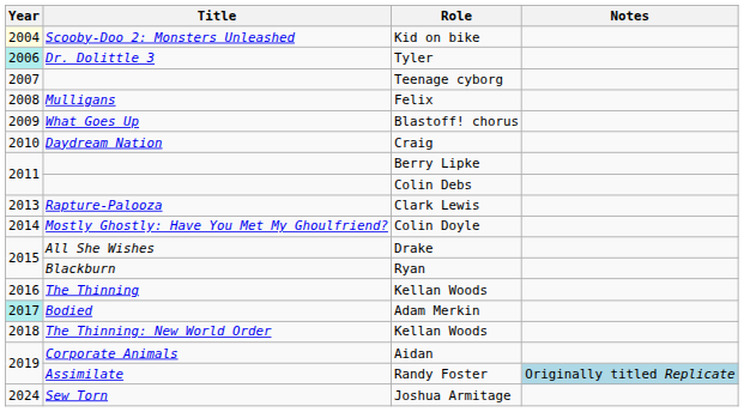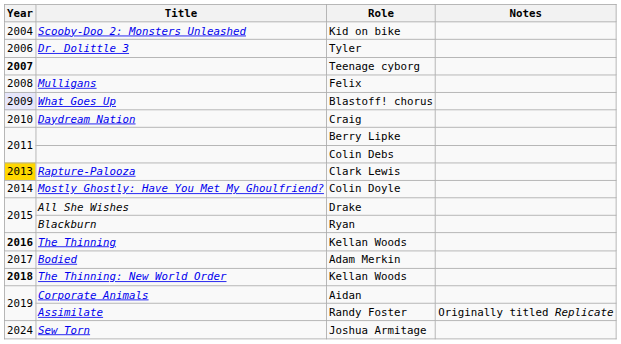Kid on bike | Year: lightyellow background -> no background
Tyler | Year: paleturquoise background -> no background
Teenage cyborg | Year: normal -> bold
Blastoff! chorus | Year: no background -> lavender background
Clark Lewis | Year: no background -> gold background
The Thinning / Kellan Woods | Year: normal -> bold
Adam Merkin | Year: paleturquoise background -> no background
The Thinning: New World Order / Kellan Woods | Year: normal -> bold
Randy Foster | Notes: lightblue background -> no background
